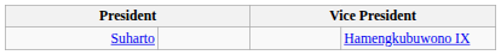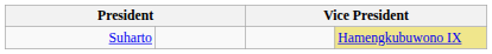Suharto | column 4: no background -> khaki background
